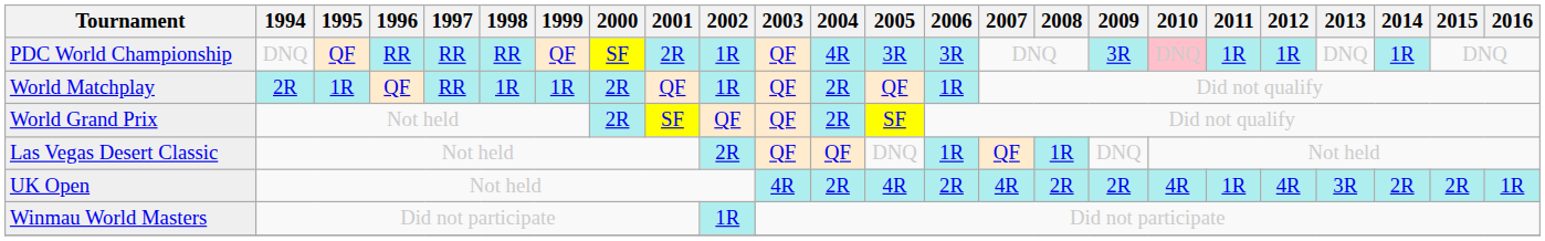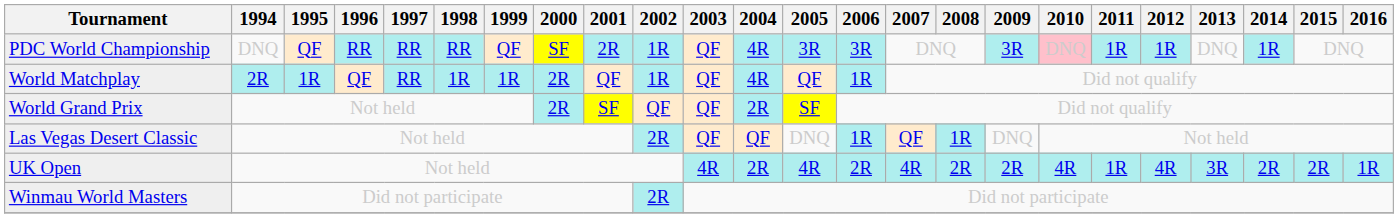World Matchplay | 2004: 2R -> 4R
Winmau World Masters | 2002: 1R -> 2R
